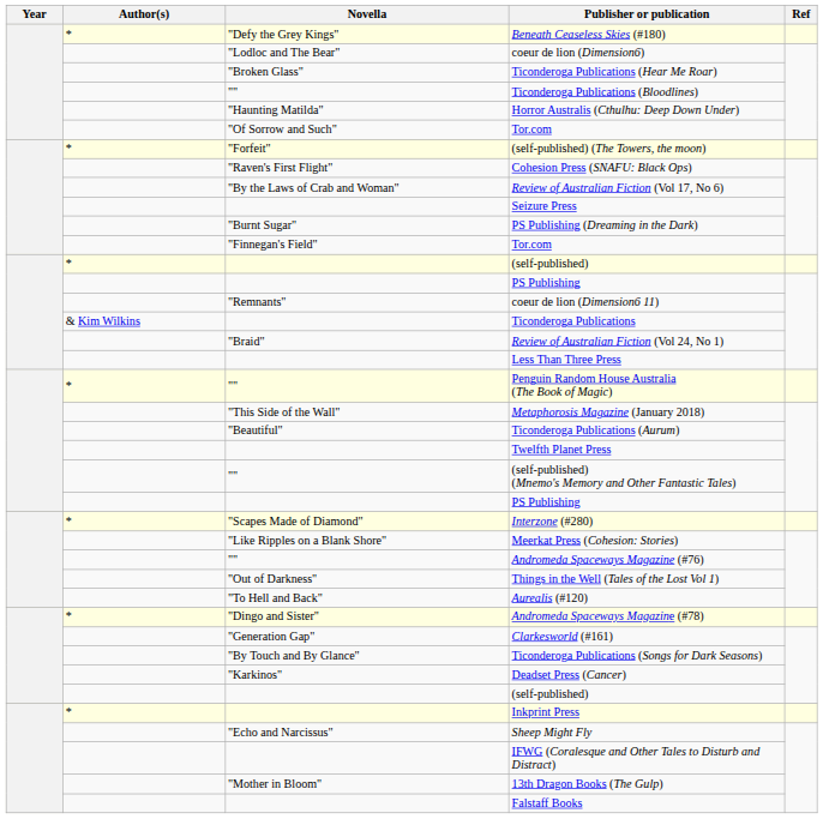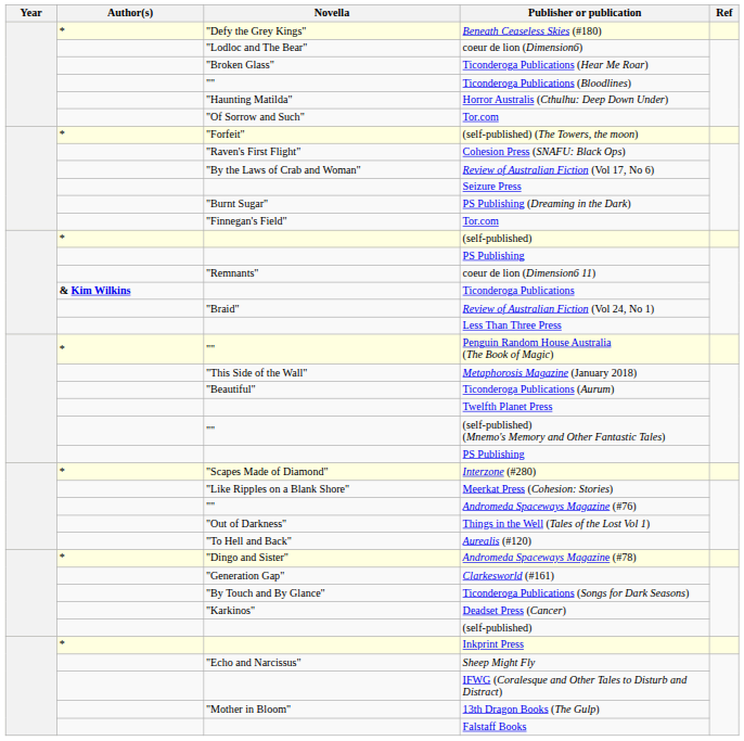Ticonderoga Publications | Author(s): normal -> bold
